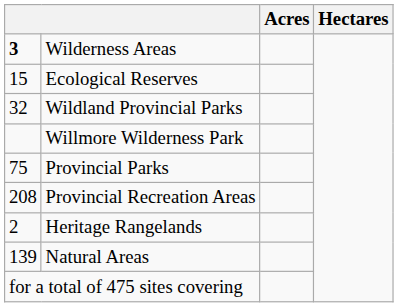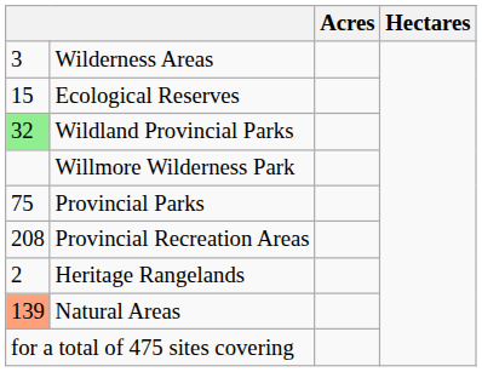Wilderness Areas | column 1: bold -> normal
Wildland Provincial Parks | column 1: no background -> lightgreen background
Natural Areas | column 1: no background -> lightsalmon background
